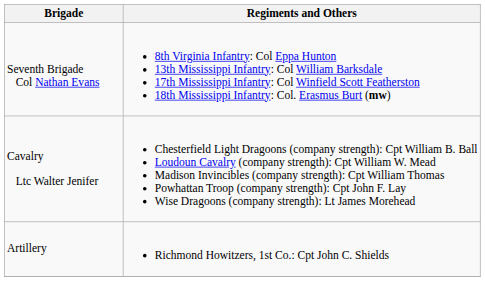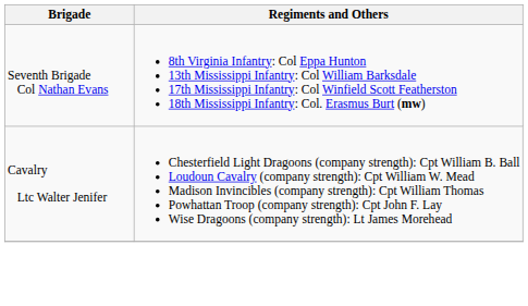- row: Artillery | Richmond Howitzers, 1st Co.: Cpt John C. Shields
